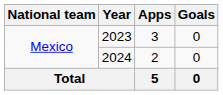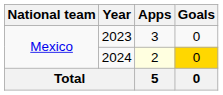2024 | Apps: no background -> lightyellow background
2024 | Goals: no background -> gold background
